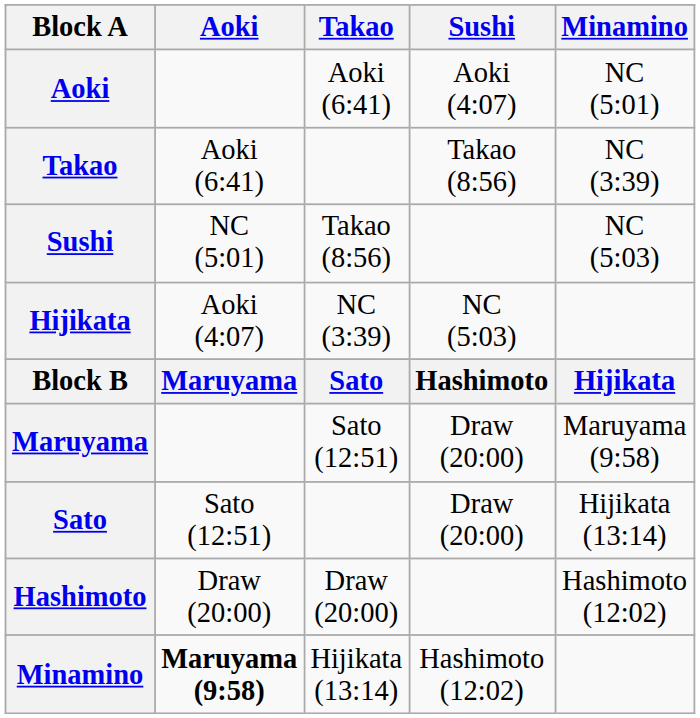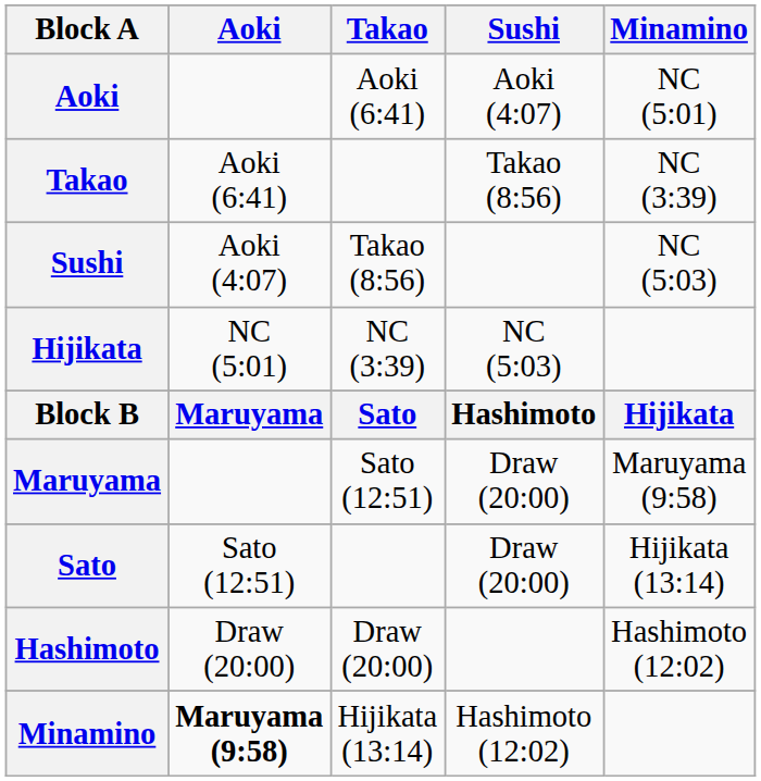row 4 | Aoki: NC (5:01) -> Aoki (4:07)
row 5 | Aoki: Aoki (4:07) -> NC (5:01)
